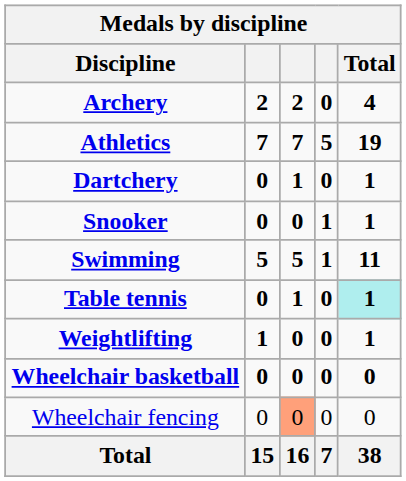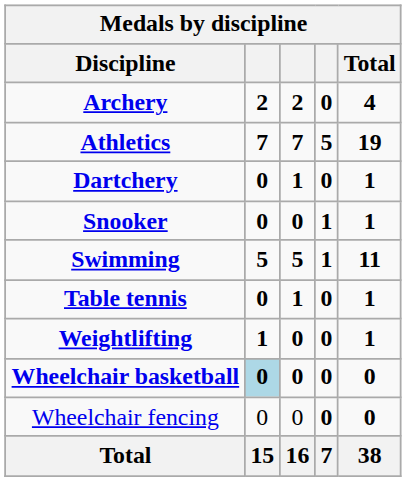Table tennis | Total: paleturquoise background -> no background
Wheelchair basketball | column 2: no background -> lightblue background
Wheelchair fencing | column 3: lightsalmon background -> no background
Wheelchair fencing | column 4: normal -> bold
Wheelchair fencing | Total: normal -> bold
